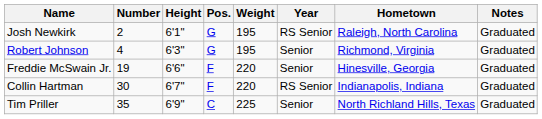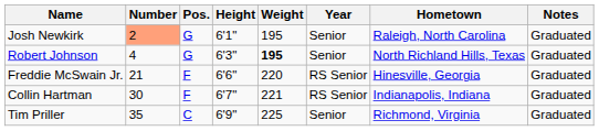columns swapped: Pos. <-> Height
Josh Newkirk | Number: no background -> lightsalmon background
Josh Newkirk | Year: RS Senior -> Senior
Robert Johnson | Weight: normal -> bold
Robert Johnson | Hometown: Richmond, Virginia -> North Richland Hills, Texas
Freddie McSwain Jr. | Number: 19 -> 21
Freddie McSwain Jr. | Year: Senior -> RS Senior
Collin Hartman | Weight: 220 -> 221
Tim Priller | Hometown: North Richland Hills, Texas -> Richmond, Virginia
